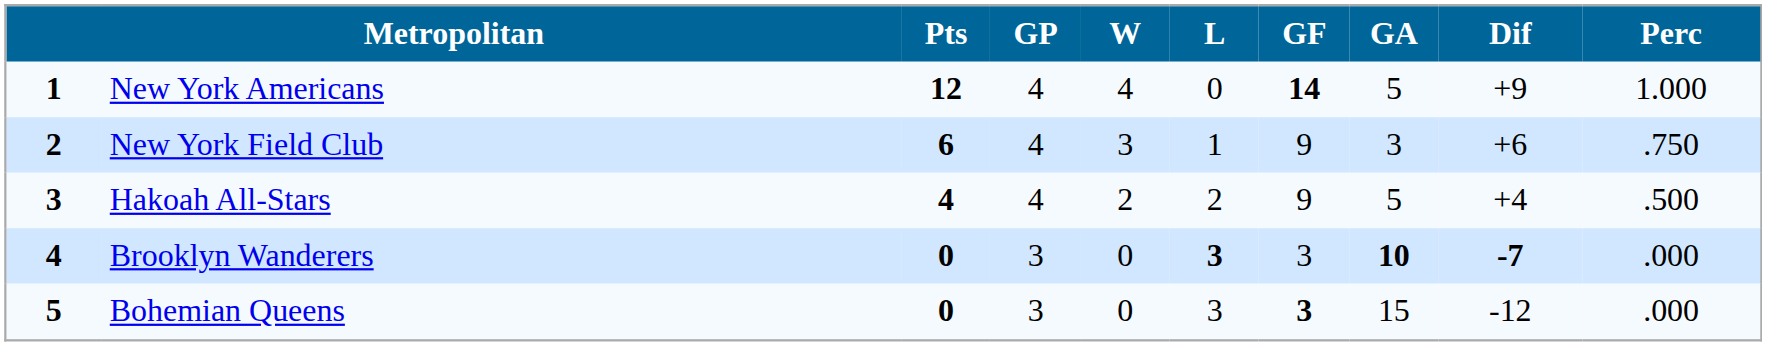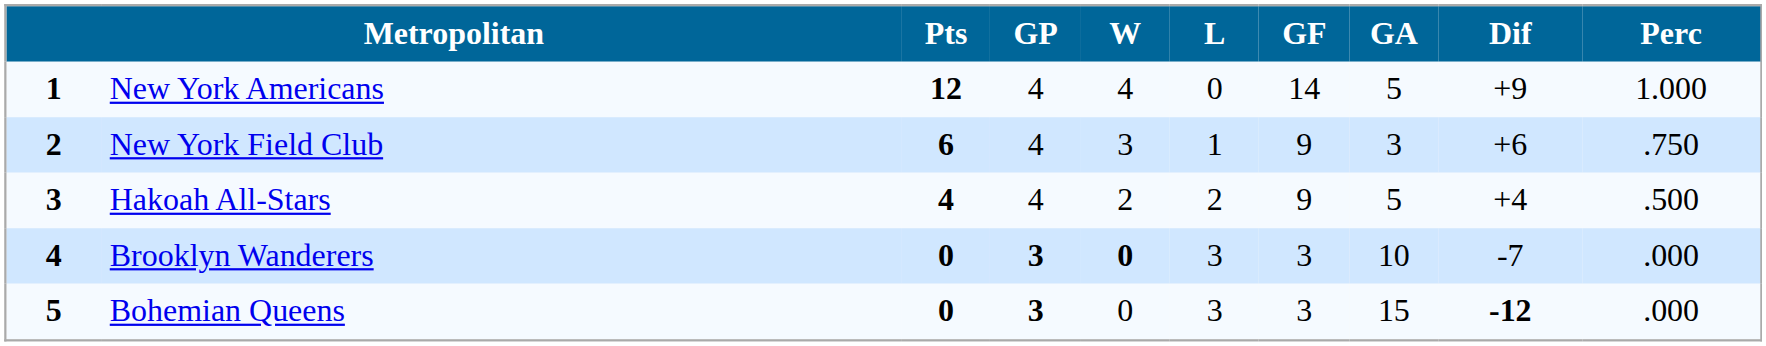New York Americans | GF: bold -> normal
Brooklyn Wanderers | GP: normal -> bold
Brooklyn Wanderers | W: normal -> bold
Brooklyn Wanderers | L: bold -> normal
Brooklyn Wanderers | GA: bold -> normal
Brooklyn Wanderers | Dif: bold -> normal
Bohemian Queens | GP: normal -> bold
Bohemian Queens | GF: bold -> normal
Bohemian Queens | Dif: normal -> bold
